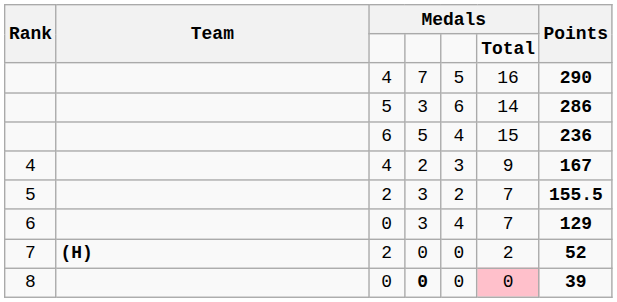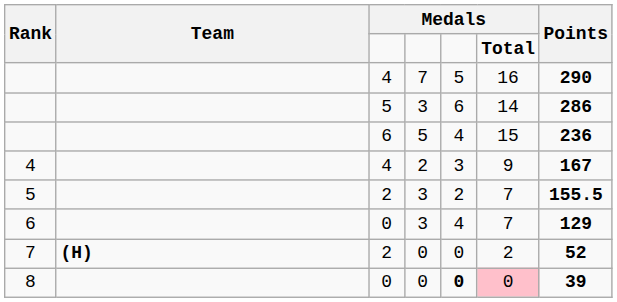8 | column 4: bold -> normal
8 | column 5: normal -> bold
